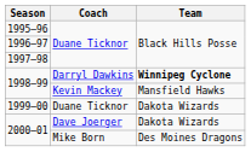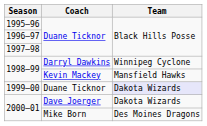1998–99 / Darryl Dawkins | Team: bold -> normal
1999–00 | Team: no background -> lavender background
